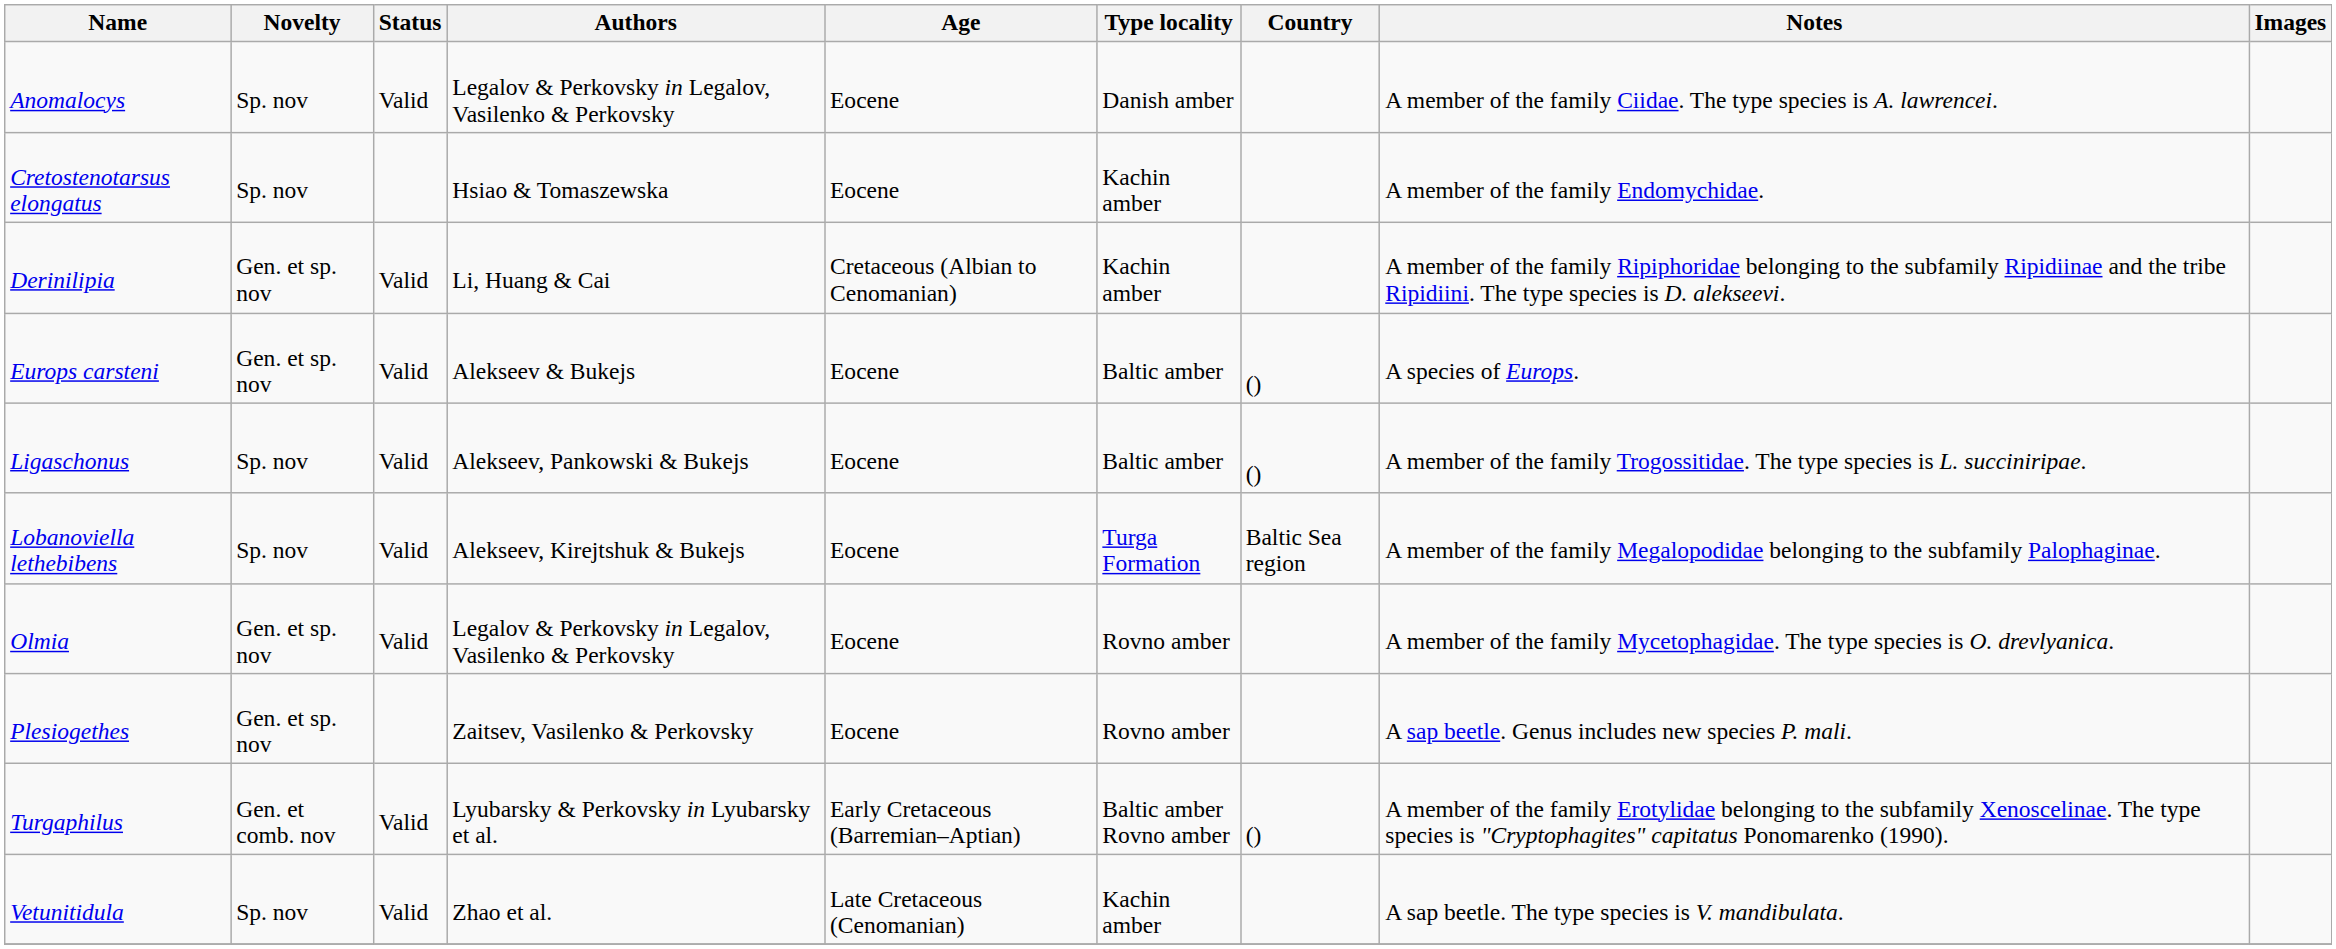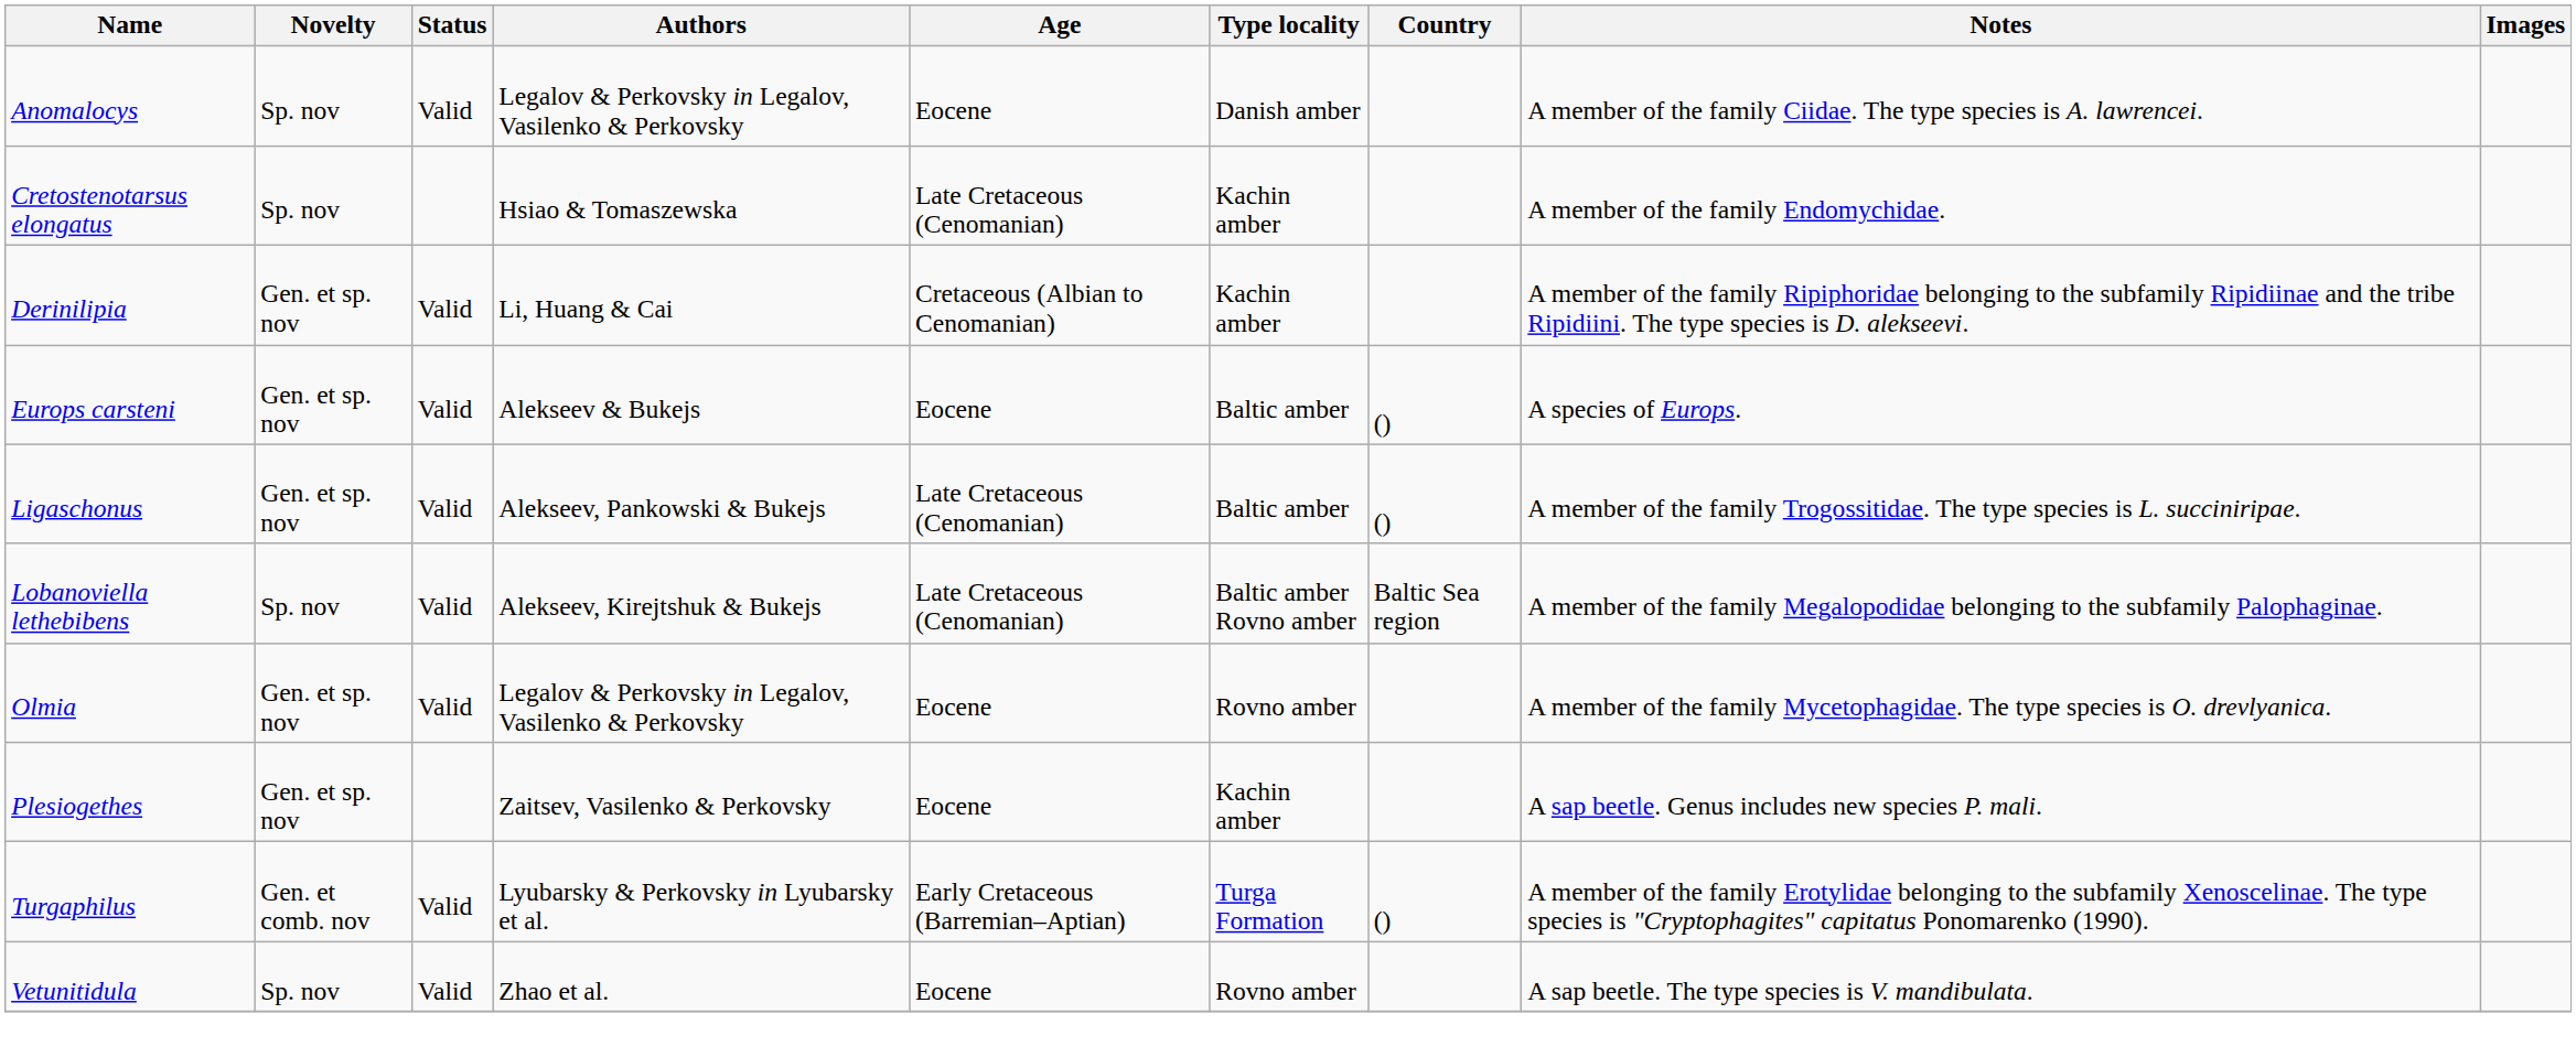Cretostenotarsus elongatus | Age: Eocene -> Late Cretaceous (Cenomanian)
Ligaschonus | Novelty: Sp. nov -> Gen. et sp. nov
Ligaschonus | Age: Eocene -> Late Cretaceous (Cenomanian)
Lobanoviella lethebibens | Age: Eocene -> Late Cretaceous (Cenomanian)
Lobanoviella lethebibens | Type locality: Turga Formation -> Baltic amber Rovno amber
Plesiogethes | Type locality: Rovno amber -> Kachin amber
Turgaphilus | Type locality: Baltic amber Rovno amber -> Turga Formation
Vetunitidula | Age: Late Cretaceous (Cenomanian) -> Eocene
Vetunitidula | Type locality: Kachin amber -> Rovno amber
